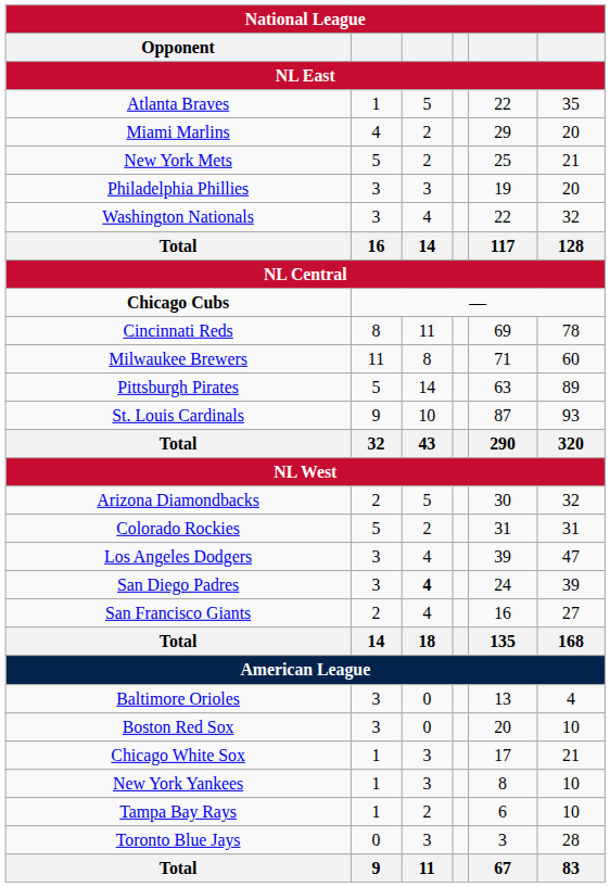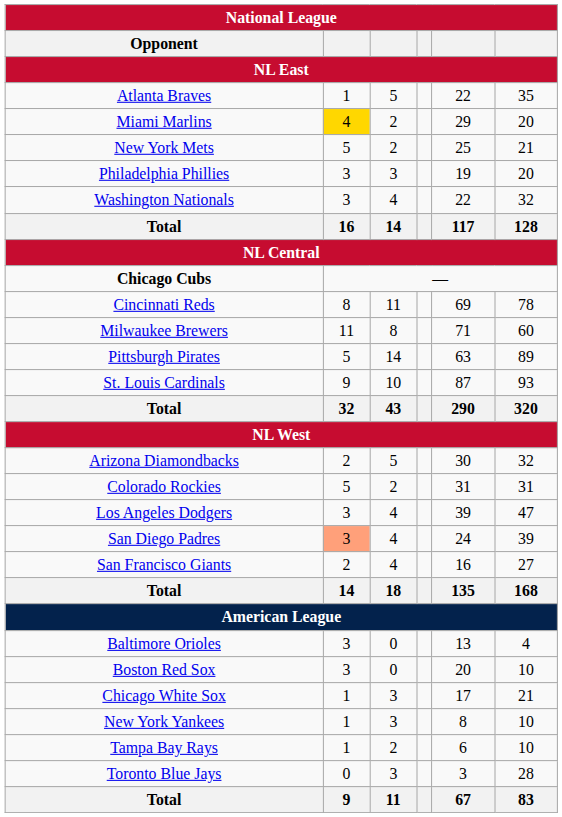Miami Marlins | column 2: no background -> gold background
San Diego Padres | column 2: no background -> lightsalmon background
San Diego Padres | column 3: bold -> normal
